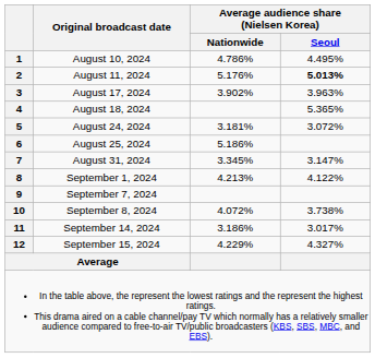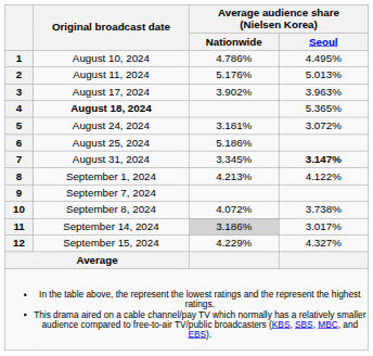2 | Average audience share (Nielsen Korea) / Seoul: bold -> normal
4 | Original broadcast date: normal -> bold
7 | Average audience share (Nielsen Korea) / Seoul: normal -> bold
11 | Average audience share (Nielsen Korea) / Nationwide: no background -> lightgrey background
